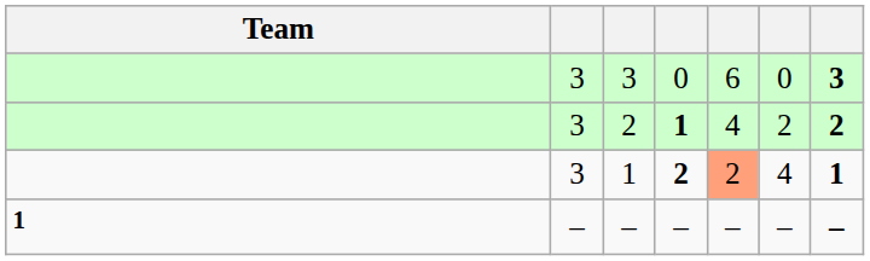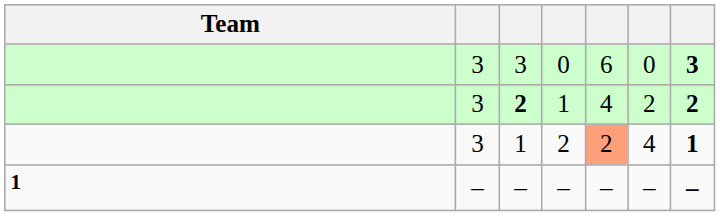row 3 | column 3: normal -> bold
row 3 | column 4: bold -> normal
row 4 | column 4: bold -> normal
